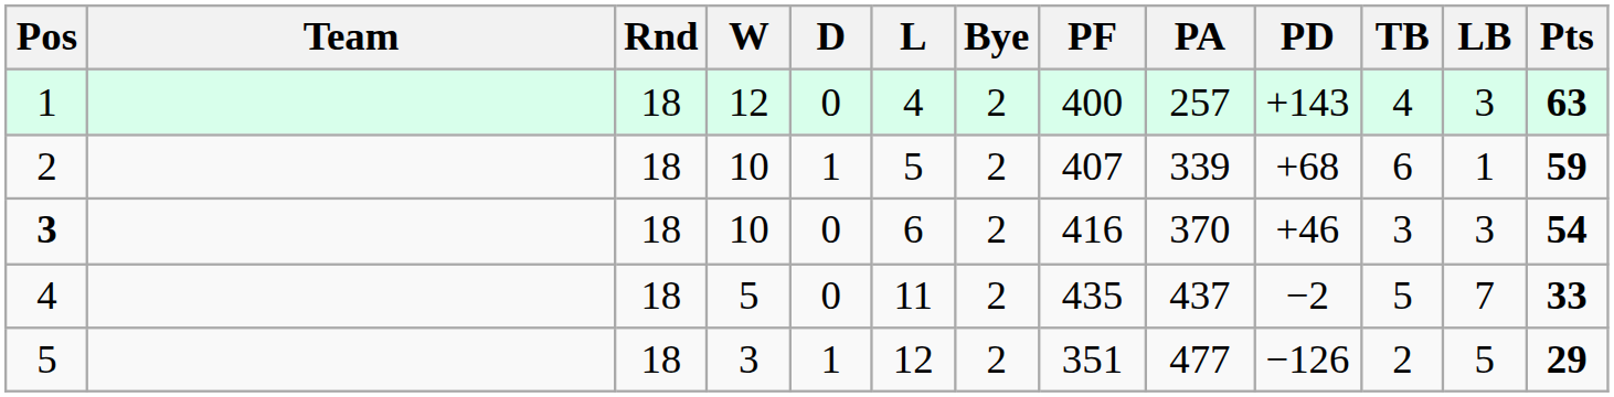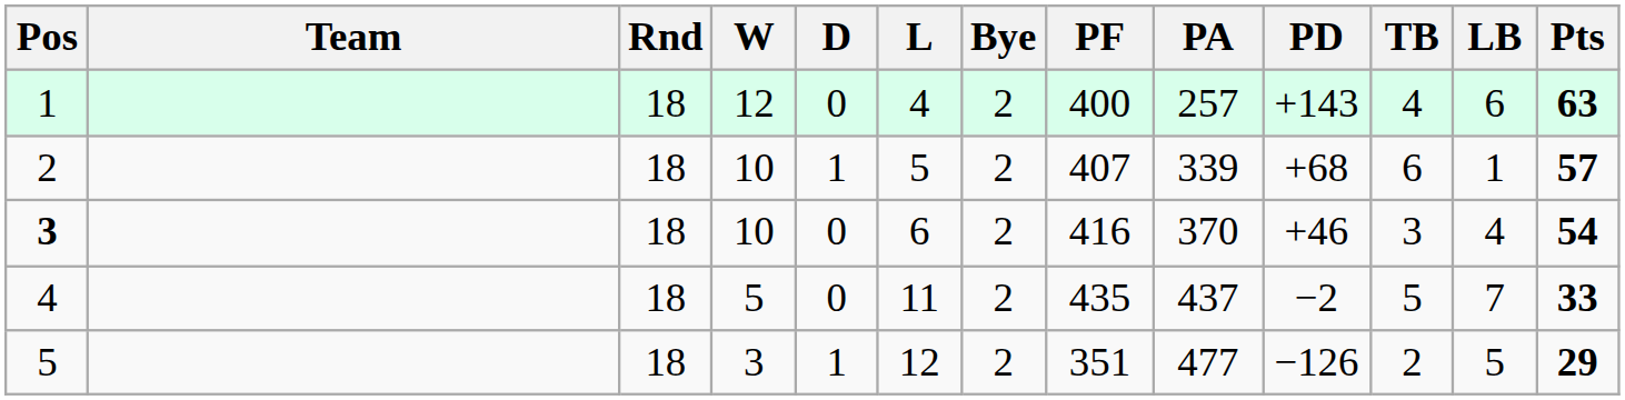row 2 | LB: 3 -> 6
row 3 | Pts: 59 -> 57
row 4 | LB: 3 -> 4
